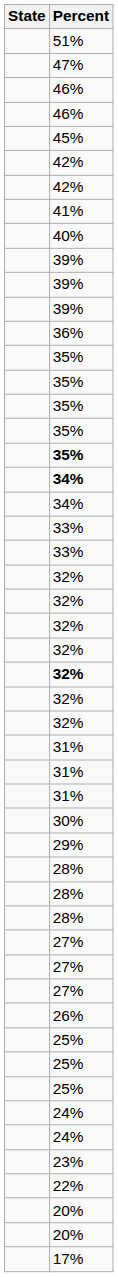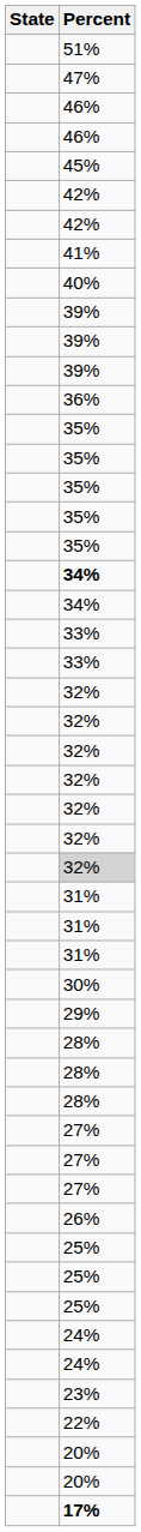row 19 | Percent: bold -> normal
row 28 | Percent: bold -> normal
row 30 | Percent: no background -> lightgrey background
row 52 | Percent: normal -> bold
